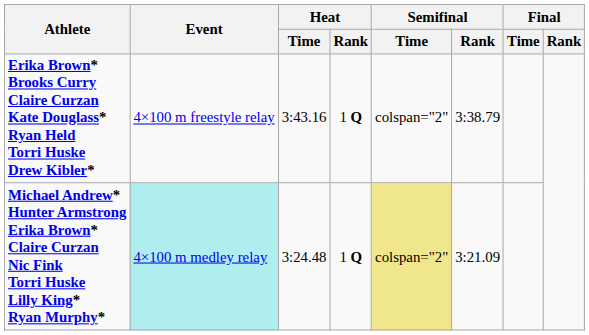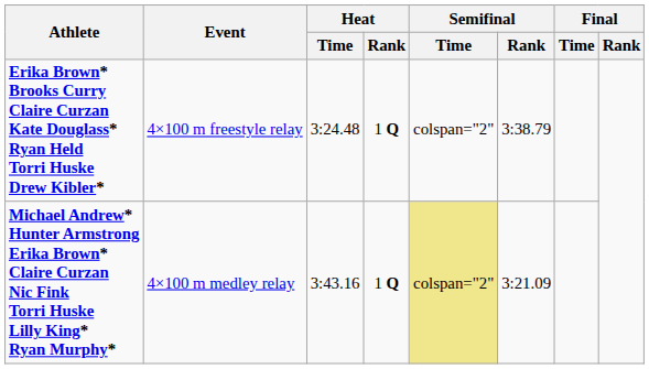row 3 | Heat / Time: 3:43.16 -> 3:24.48
row 4 | Event: paleturquoise background -> no background
row 4 | Heat / Time: 3:24.48 -> 3:43.16
